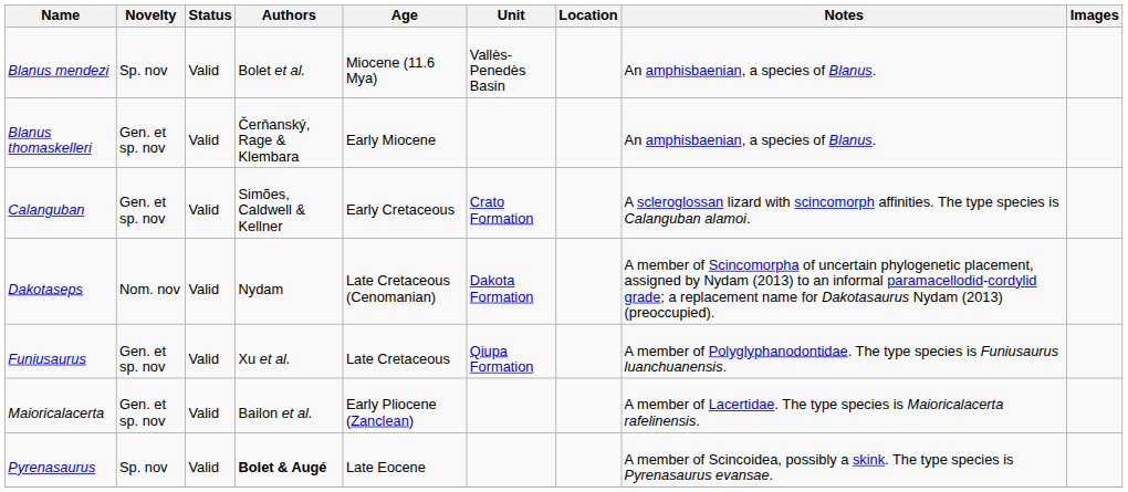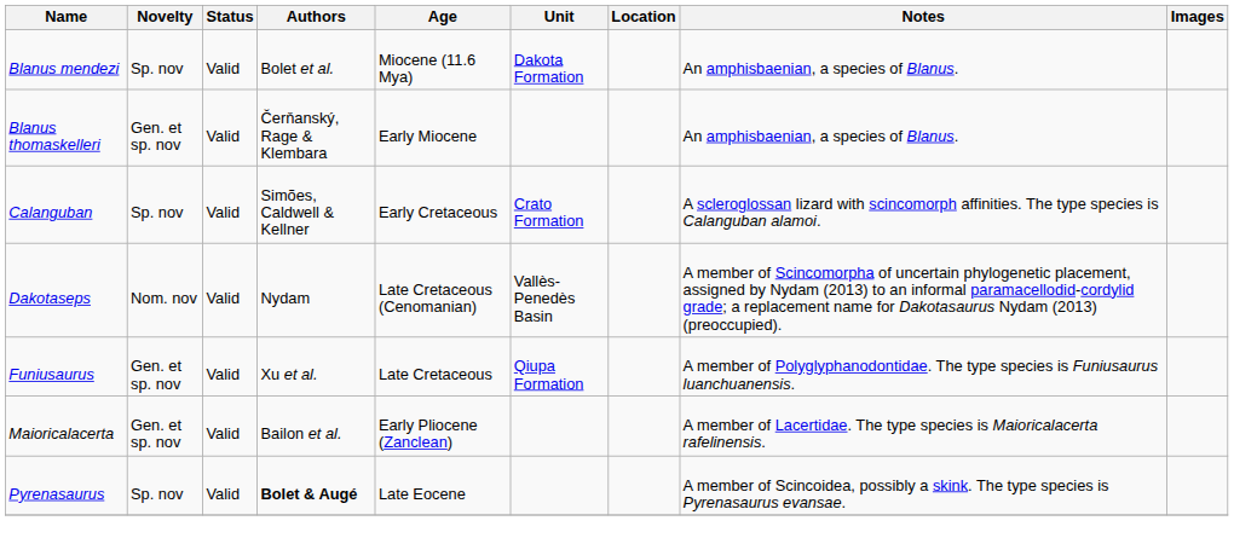Blanus mendezi | Unit: Vallès-Penedès Basin -> Dakota Formation
Calanguban | Novelty: Gen. et sp. nov -> Sp. nov
Dakotaseps | Unit: Dakota Formation -> Vallès-Penedès Basin
